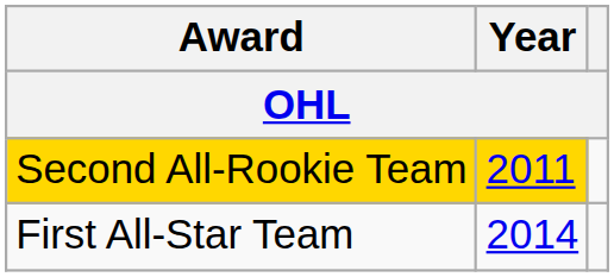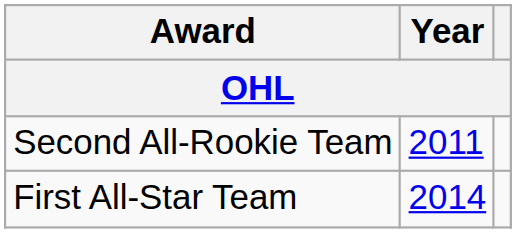row 3 | Award: gold background -> no background
row 3 | Year: gold background -> no background
